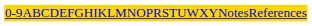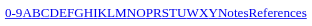row 1 | column 1: gold background -> no background
